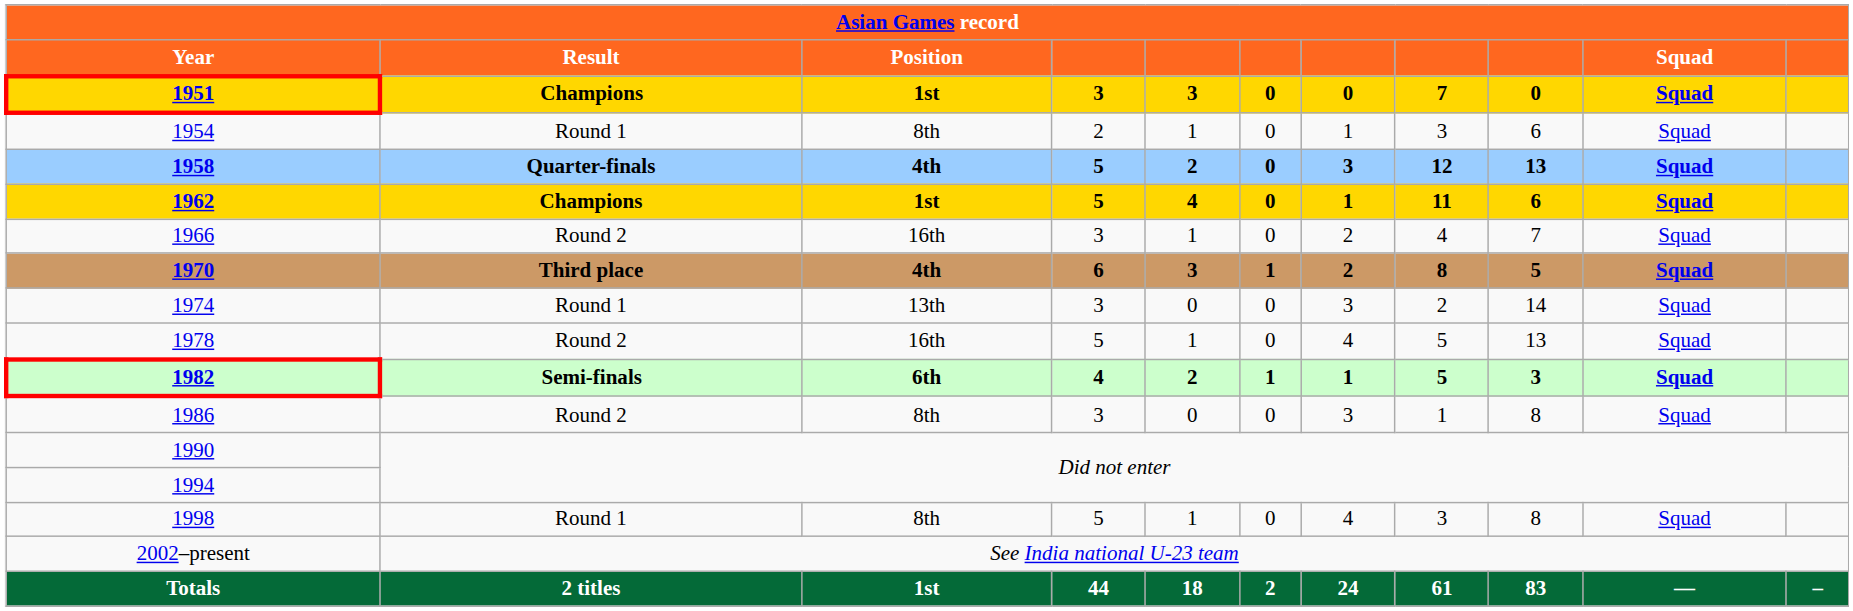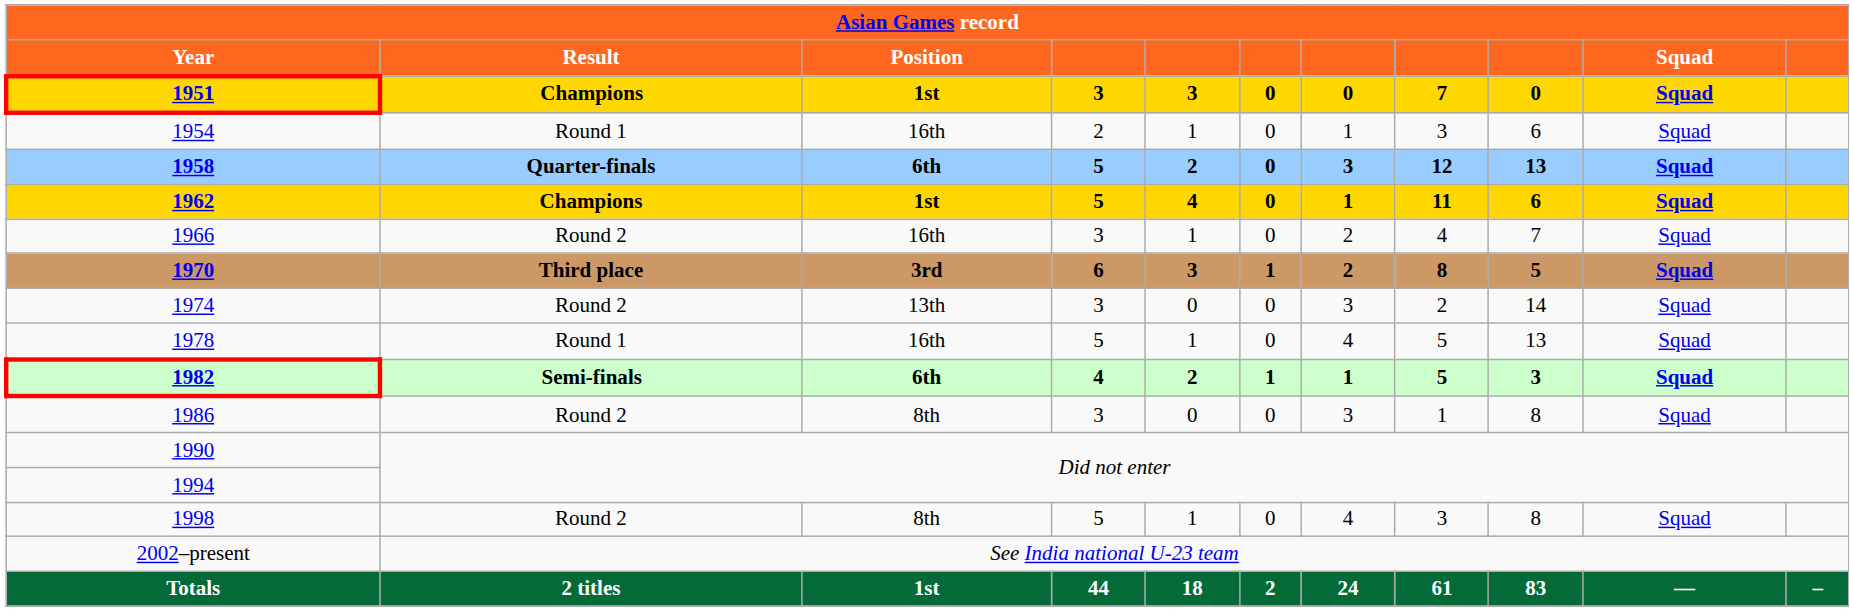1954 | Position: 8th -> 16th
1958 | Position: 4th -> 6th
1970 | Position: 4th -> 3rd
1974 | Result: Round 1 -> Round 2
1978 | Result: Round 2 -> Round 1
1998 | Result: Round 1 -> Round 2
